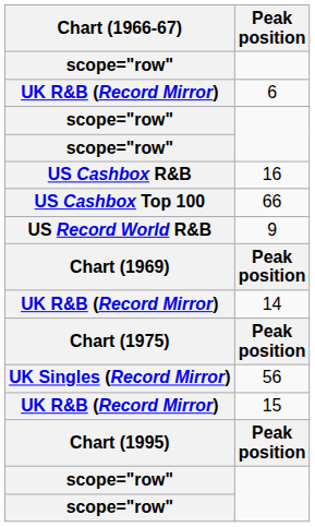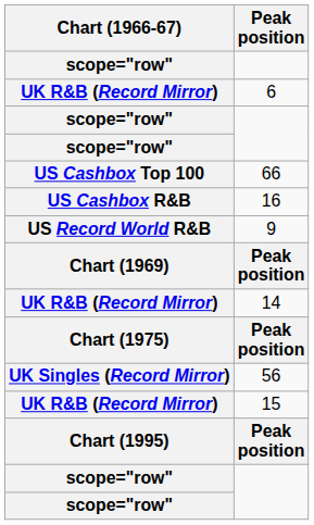rows swapped: 66 <-> 16
